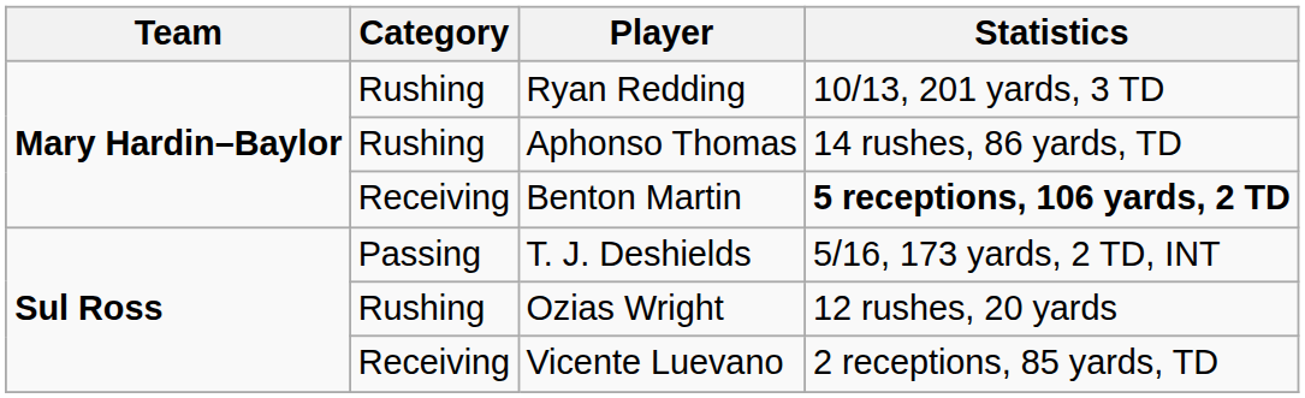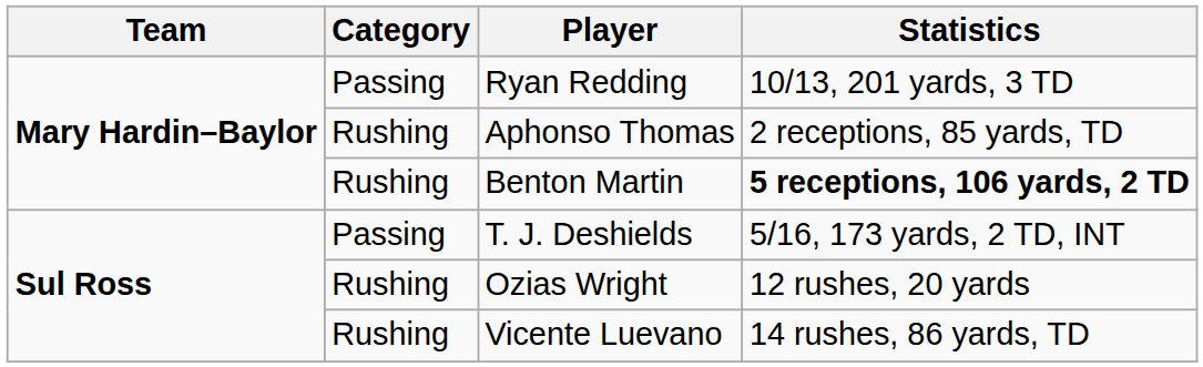Ryan Redding | Category: Rushing -> Passing
Aphonso Thomas | Statistics: 14 rushes, 86 yards, TD -> 2 receptions, 85 yards, TD
Benton Martin | Category: Receiving -> Rushing
Vicente Luevano | Category: Receiving -> Rushing
Vicente Luevano | Statistics: 2 receptions, 85 yards, TD -> 14 rushes, 86 yards, TD
